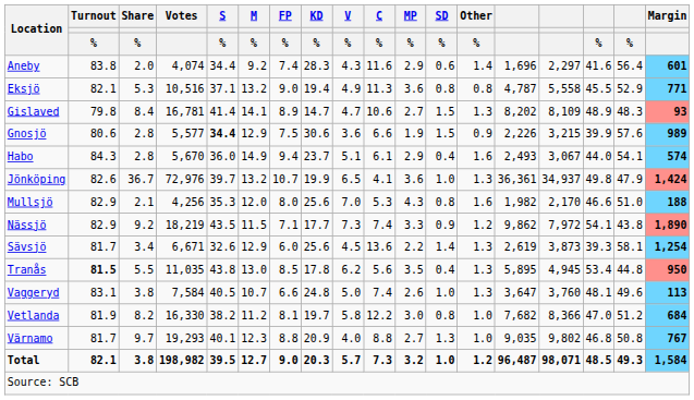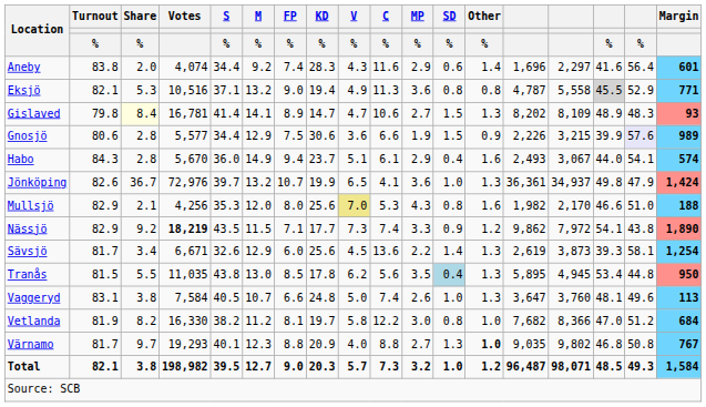Eksjö | column 16: no background -> lightgrey background
Gislaved | Share / %: no background -> lightyellow background
Gnosjö | S / %: bold -> normal
Gnosjö | column 17: no background -> lavender background
Mullsjö | V / %: no background -> khaki background
Nässjö | Votes: normal -> bold
Tranås | Turnout / %: bold -> normal
Tranås | SD / %: no background -> lightblue background
Värnamo | Other / %: normal -> bold
